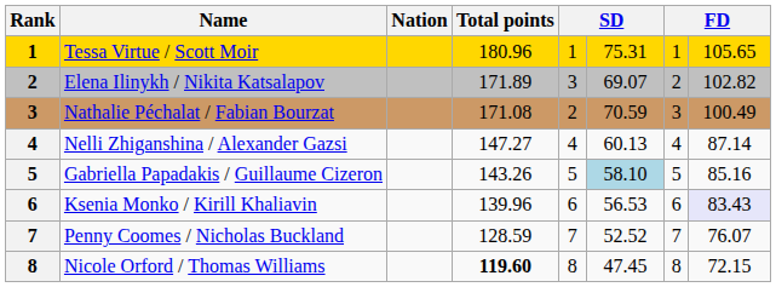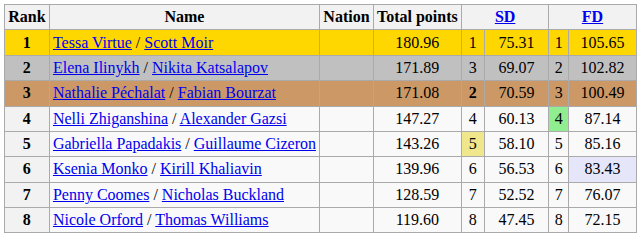Nathalie Péchalat / Fabian Bourzat | column 5: normal -> bold
Nelli Zhiganshina / Alexander Gazsi | column 7: no background -> lightgreen background
Gabriella Papadakis / Guillaume Cizeron | column 5: no background -> khaki background
Gabriella Papadakis / Guillaume Cizeron | column 6: lightblue background -> no background
Nicole Orford / Thomas Williams | Total points: bold -> normal
